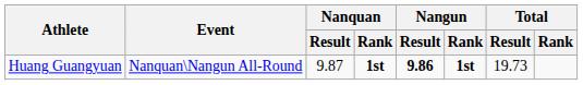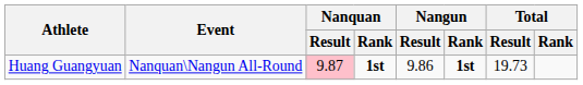row 3 | Nanquan / Result: no background -> pink background
row 3 | Nangun / Result: bold -> normal
